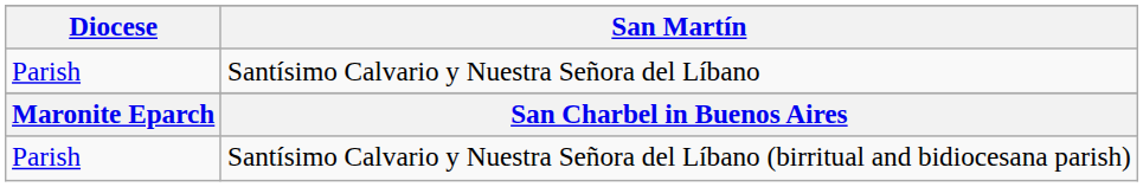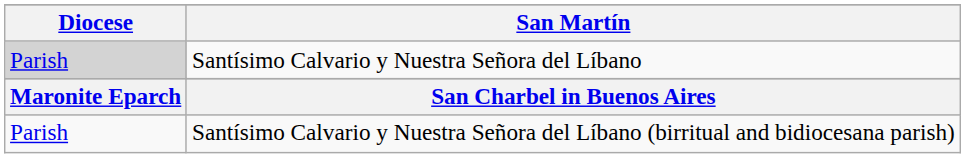Santísimo Calvario y Nuestra Señora del Líbano | Diocese: no background -> lightgrey background
